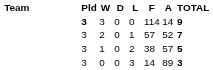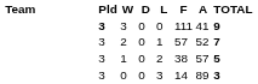row 2 | column 6: 114 -> 111
row 2 | column 7: 14 -> 41
